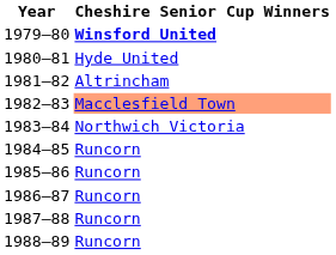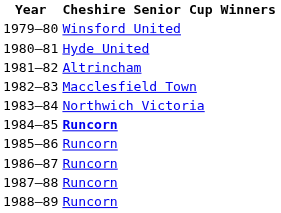1979–80 | Cheshire Senior Cup Winners: bold -> normal
1982–83 | Cheshire Senior Cup Winners: lightsalmon background -> no background
1984–85 | Cheshire Senior Cup Winners: normal -> bold
